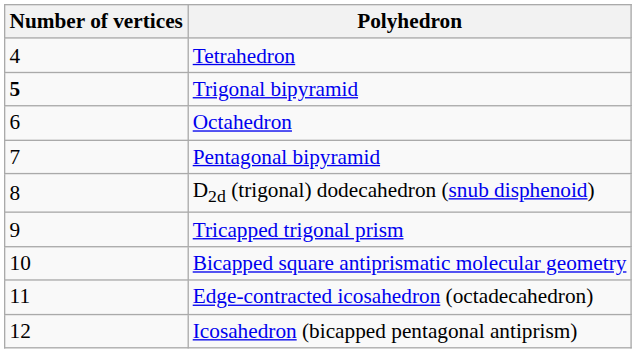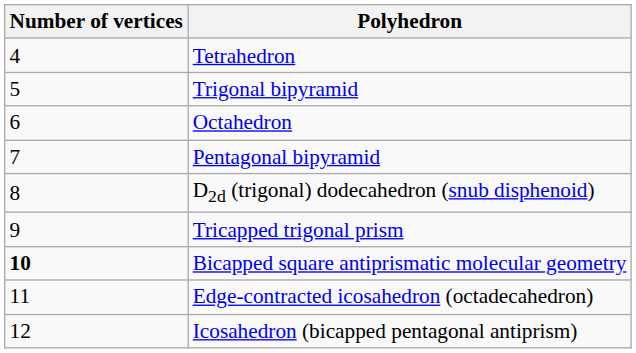Trigonal bipyramid | Number of vertices: bold -> normal
Bicapped square antiprismatic molecular geometry | Number of vertices: normal -> bold
